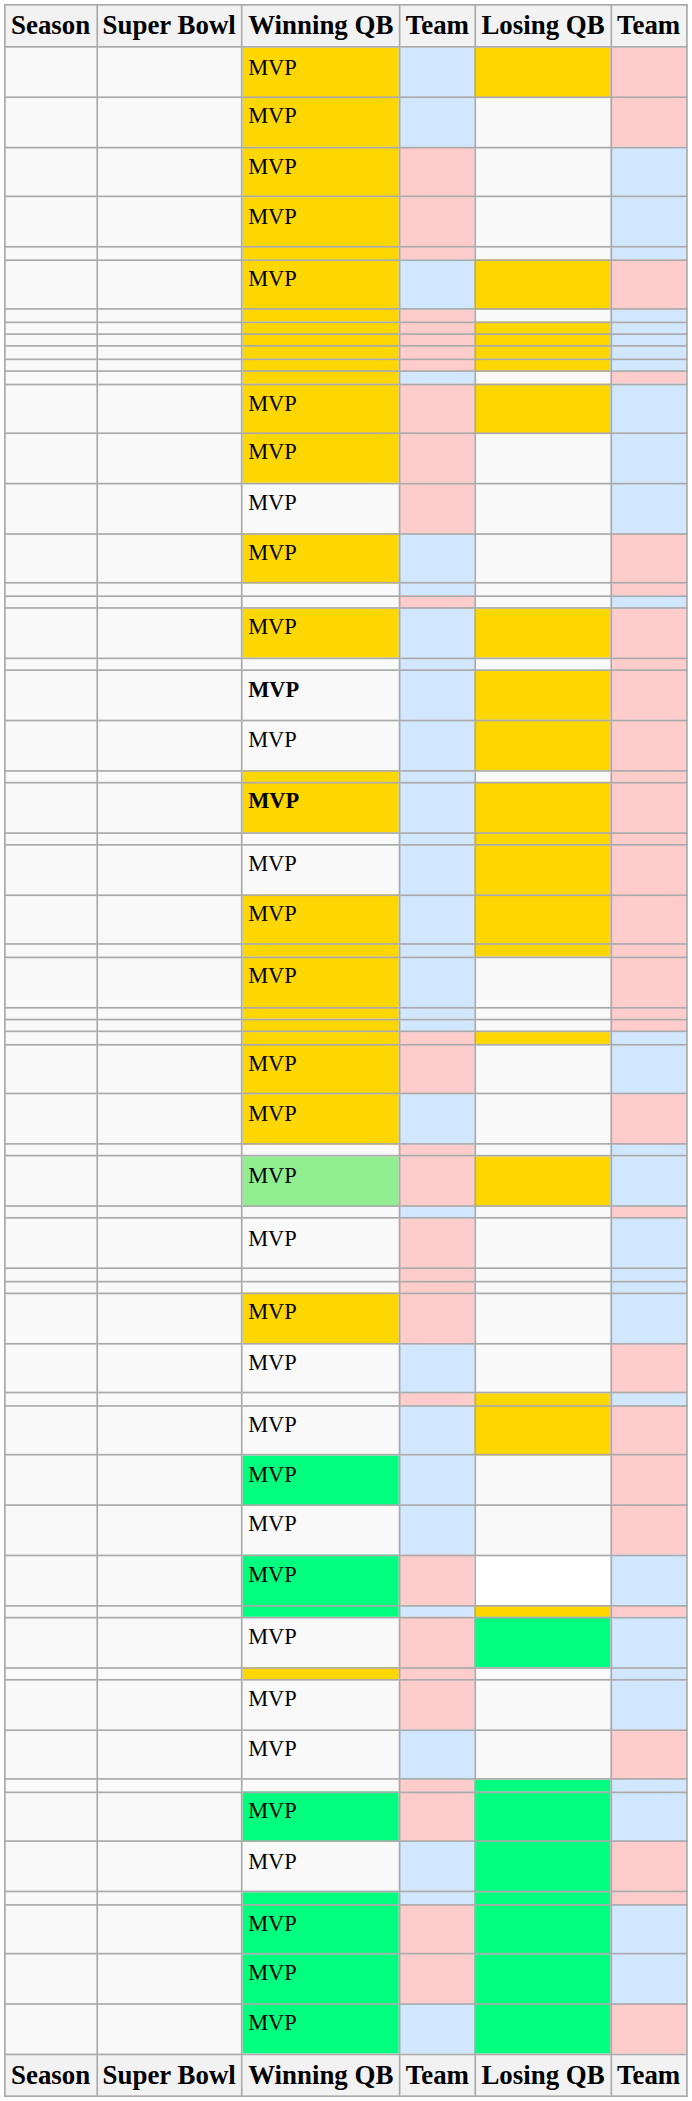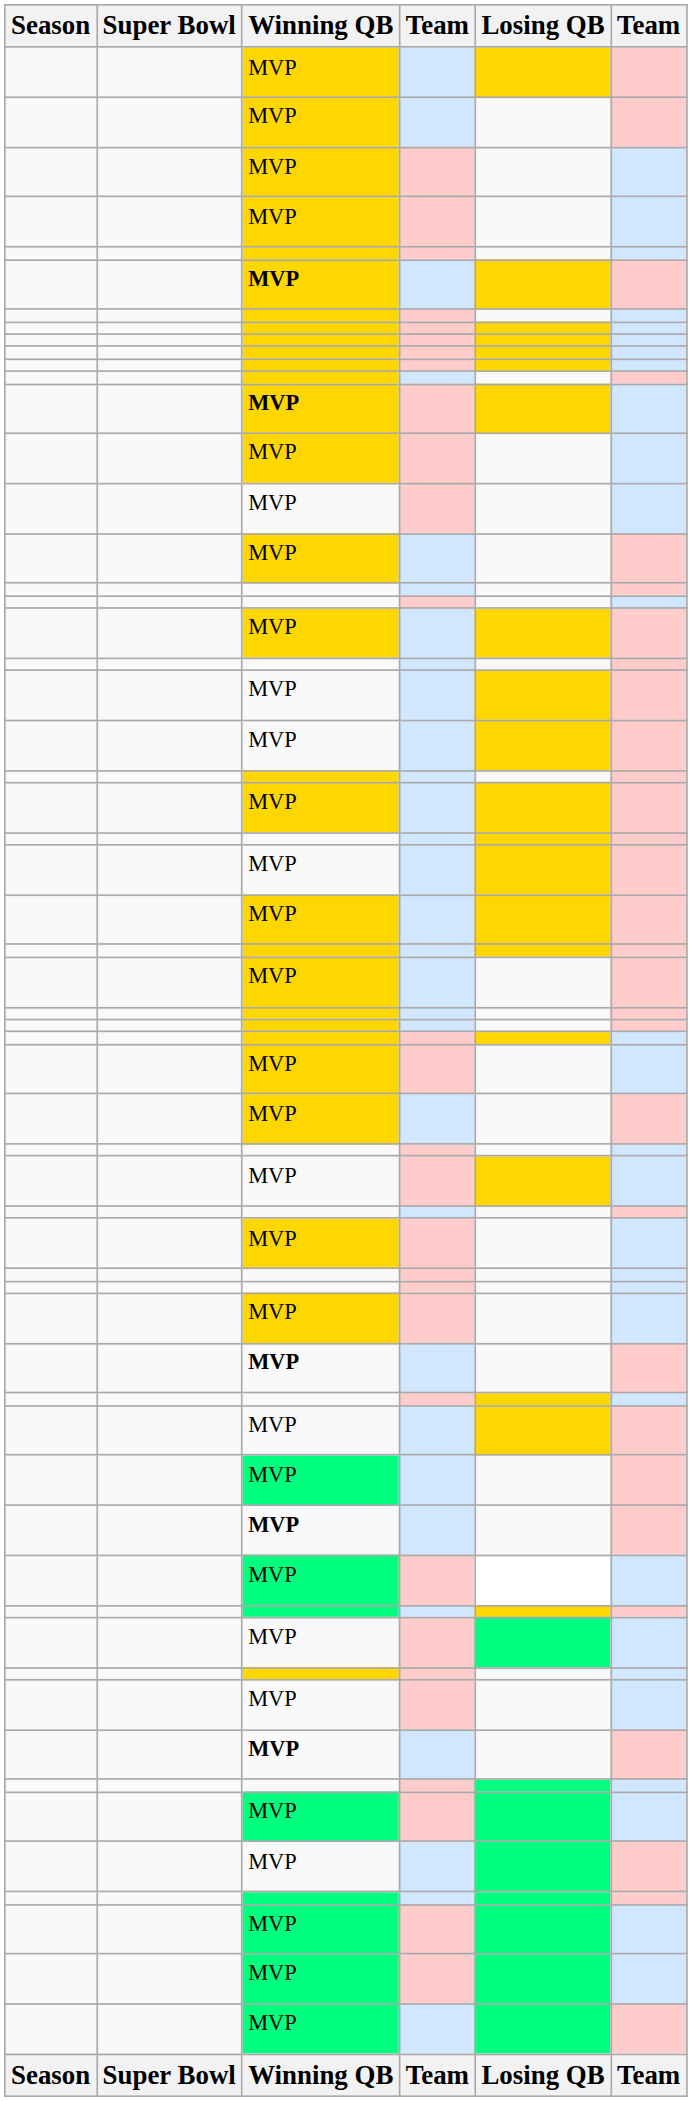row 7 | Winning QB: normal -> bold
row 14 | Winning QB: normal -> bold
row 22 | Winning QB: bold -> normal
row 25 | Winning QB: bold -> normal
row 37 | Winning QB: lightgreen background -> no background
row 39 | Winning QB: no background -> gold background
row 43 | Winning QB: normal -> bold
row 47 | Winning QB: normal -> bold
row 53 | Winning QB: normal -> bold
